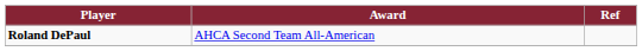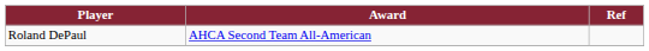row 2 | Player: bold -> normal
